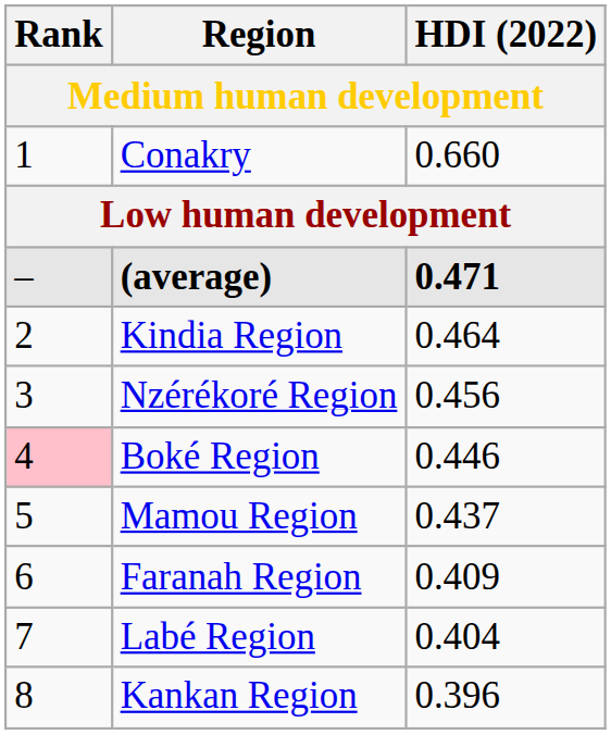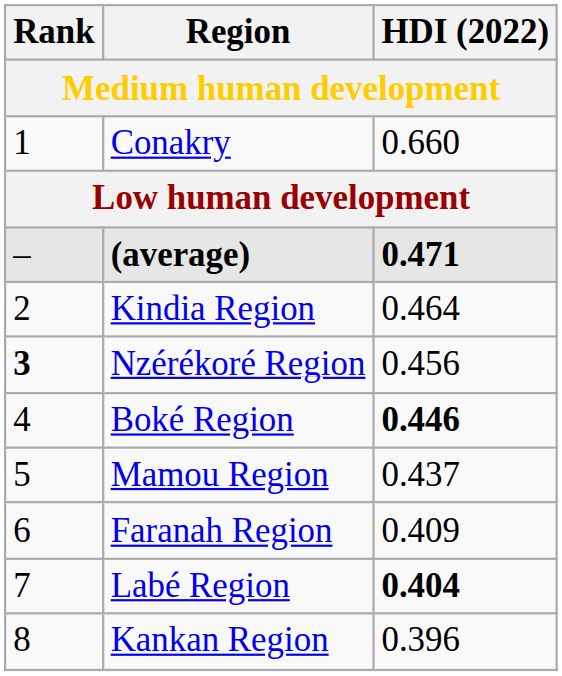Nzérékoré Region | Rank: normal -> bold
Boké Region | Rank: pink background -> no background
Boké Region | HDI (2022): normal -> bold
Labé Region | HDI (2022): normal -> bold
